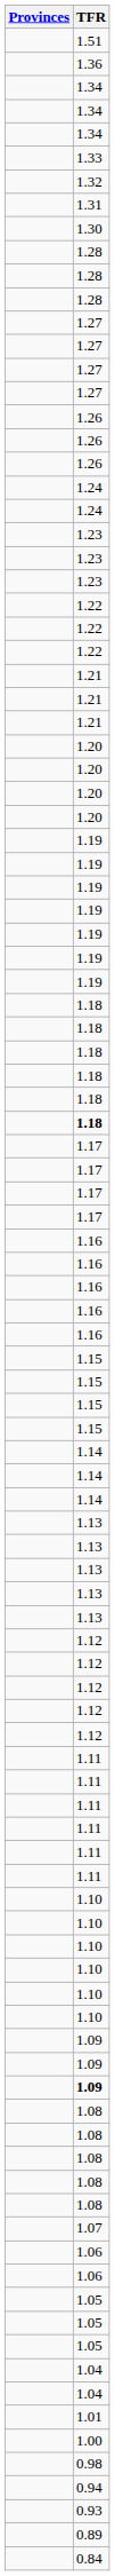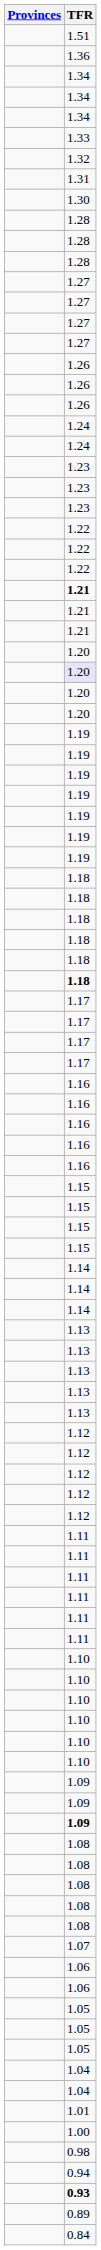row 29 | TFR: normal -> bold
row 33 | TFR: no background -> lavender background
row 107 | TFR: normal -> bold
